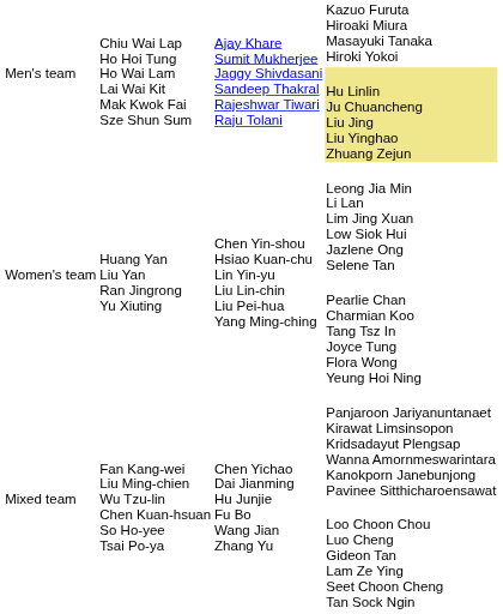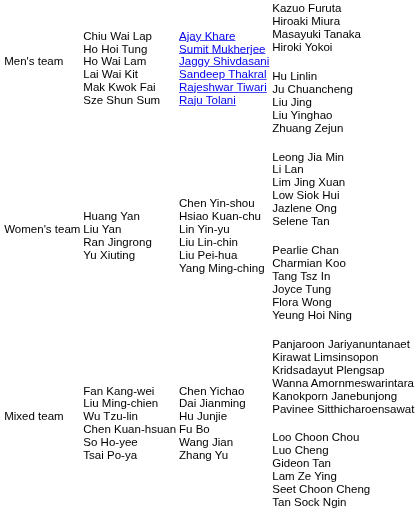row 2 | column 4: khaki background -> no background
